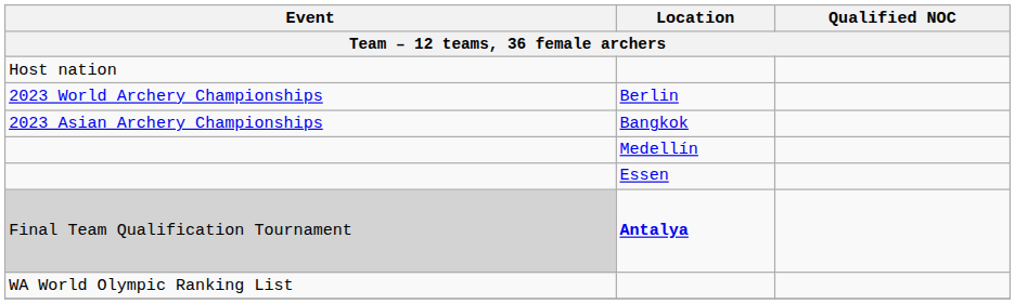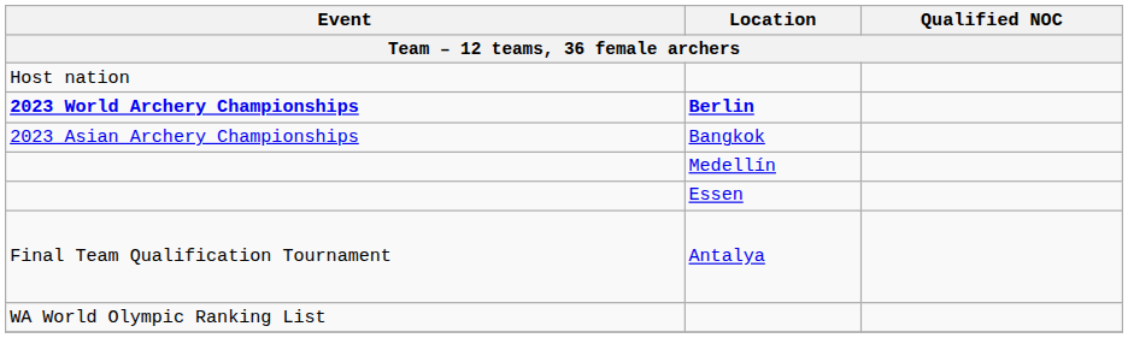2023 World Archery Championships | Event: normal -> bold
2023 World Archery Championships | Location: normal -> bold
Final Team Qualification Tournament | Event: lightgrey background -> no background
Final Team Qualification Tournament | Location: bold -> normal
